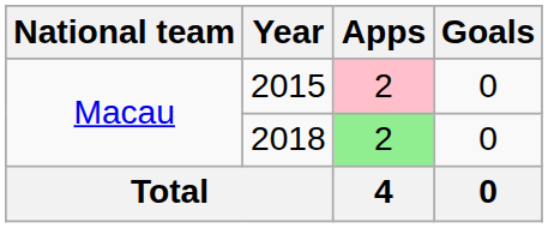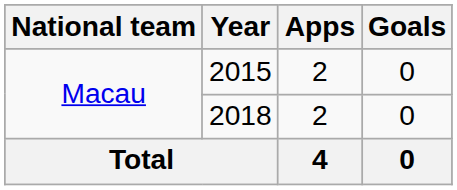2015 | Apps: pink background -> no background
2018 | Apps: lightgreen background -> no background
